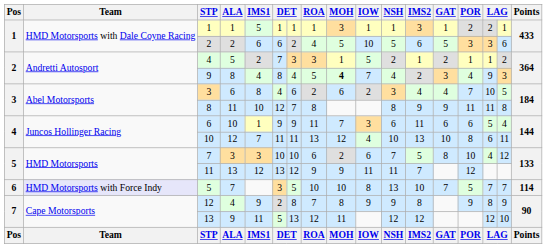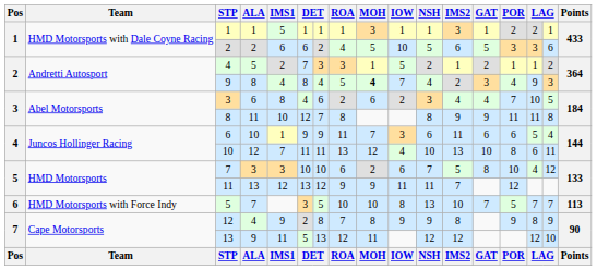row 12 | Team: lavender background -> no background
row 12 | Points: 114 -> 113
